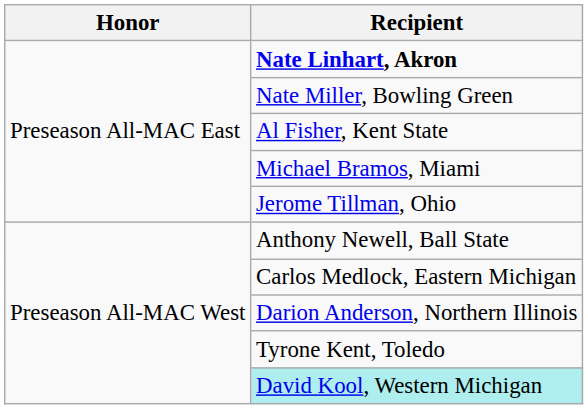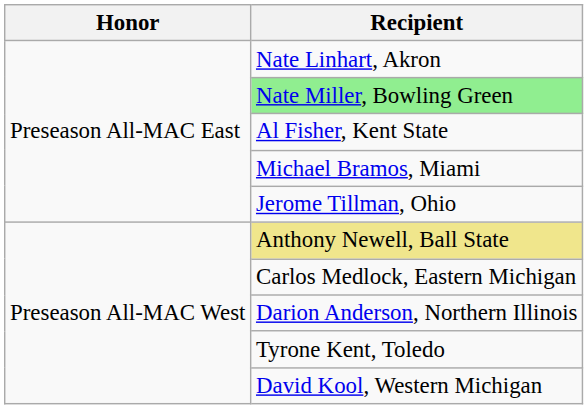row 2 | Recipient: bold -> normal
row 3 | Recipient: no background -> lightgreen background
row 7 | Recipient: no background -> khaki background
row 11 | Recipient: paleturquoise background -> no background
